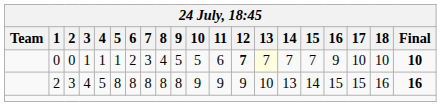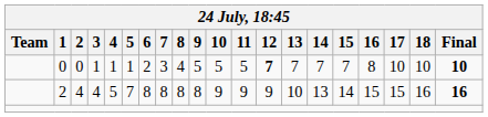row 3 | 11: 6 -> 5
row 3 | 13: lightyellow background -> no background
row 3 | 16: 9 -> 8
row 4 | 2: 3 -> 4
row 4 | 5: 8 -> 7
